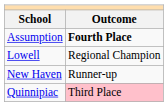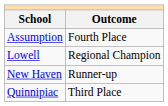Assumption | Outcome: bold -> normal
Quinnipiac | Outcome: pink background -> no background
